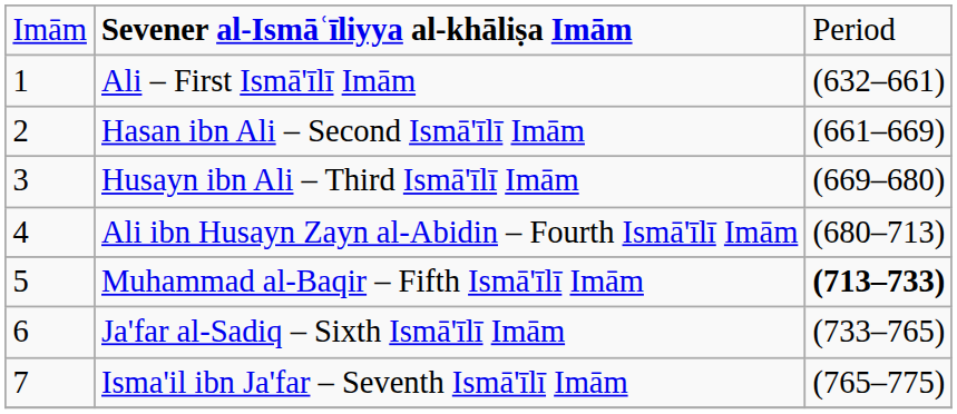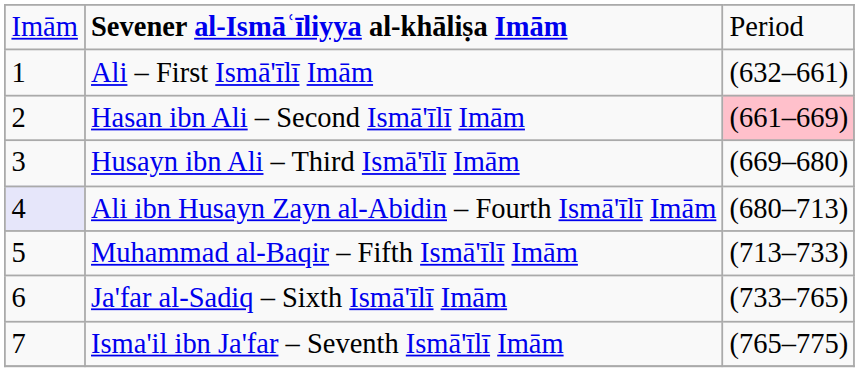Hasan ibn Ali – Second Ismā'īlī Imām | column 3: no background -> pink background
Ali ibn Husayn Zayn al-Abidin – Fourth Ismā'īlī Imām | column 1: no background -> lavender background
Muhammad al-Baqir – Fifth Ismā'īlī Imām | column 3: bold -> normal
